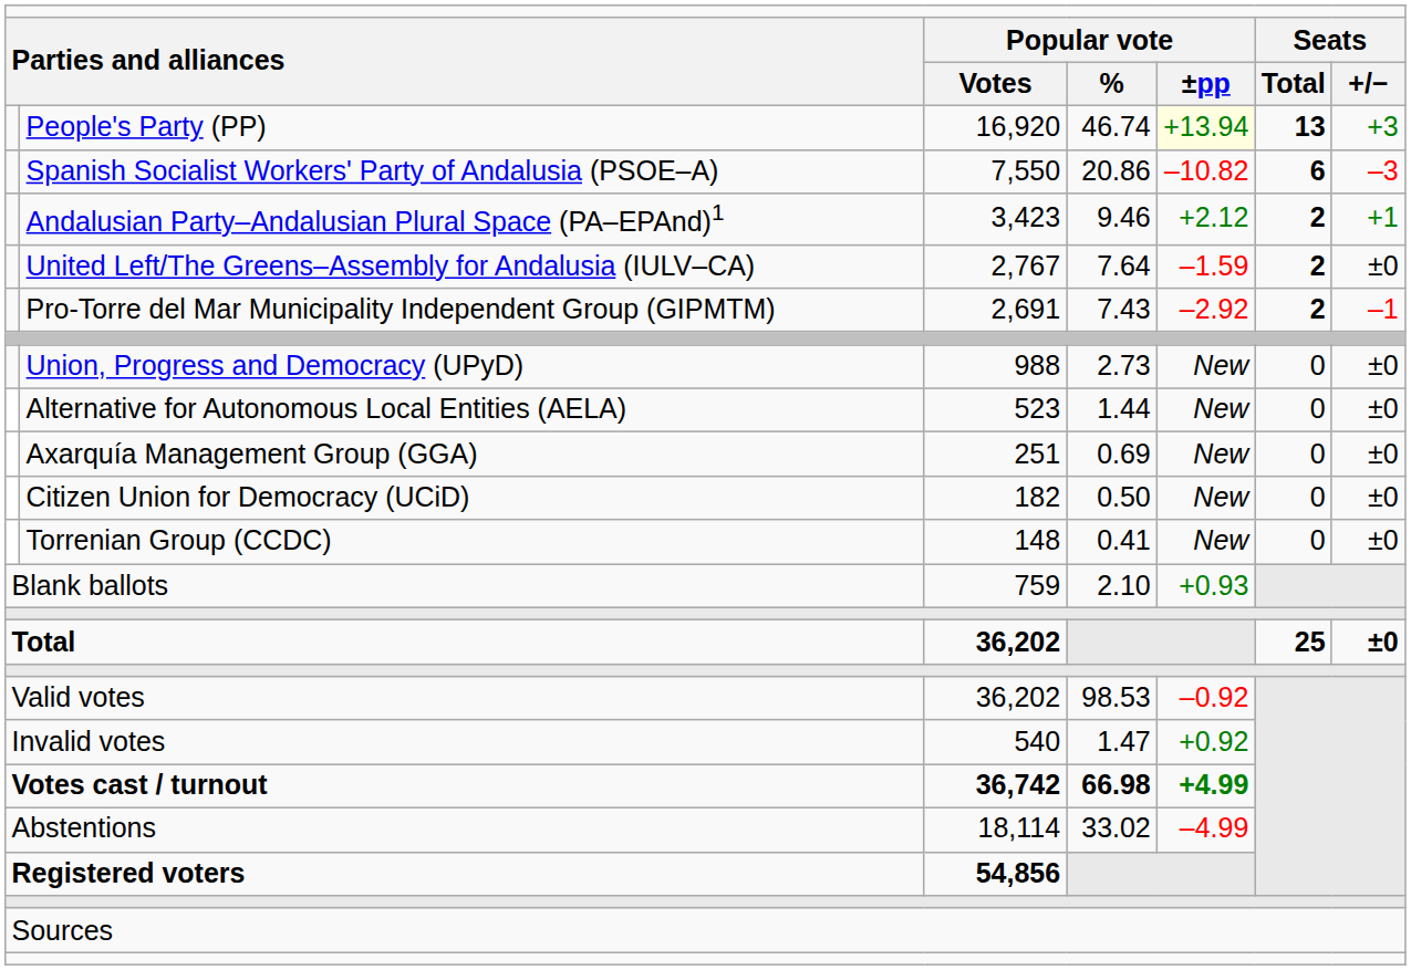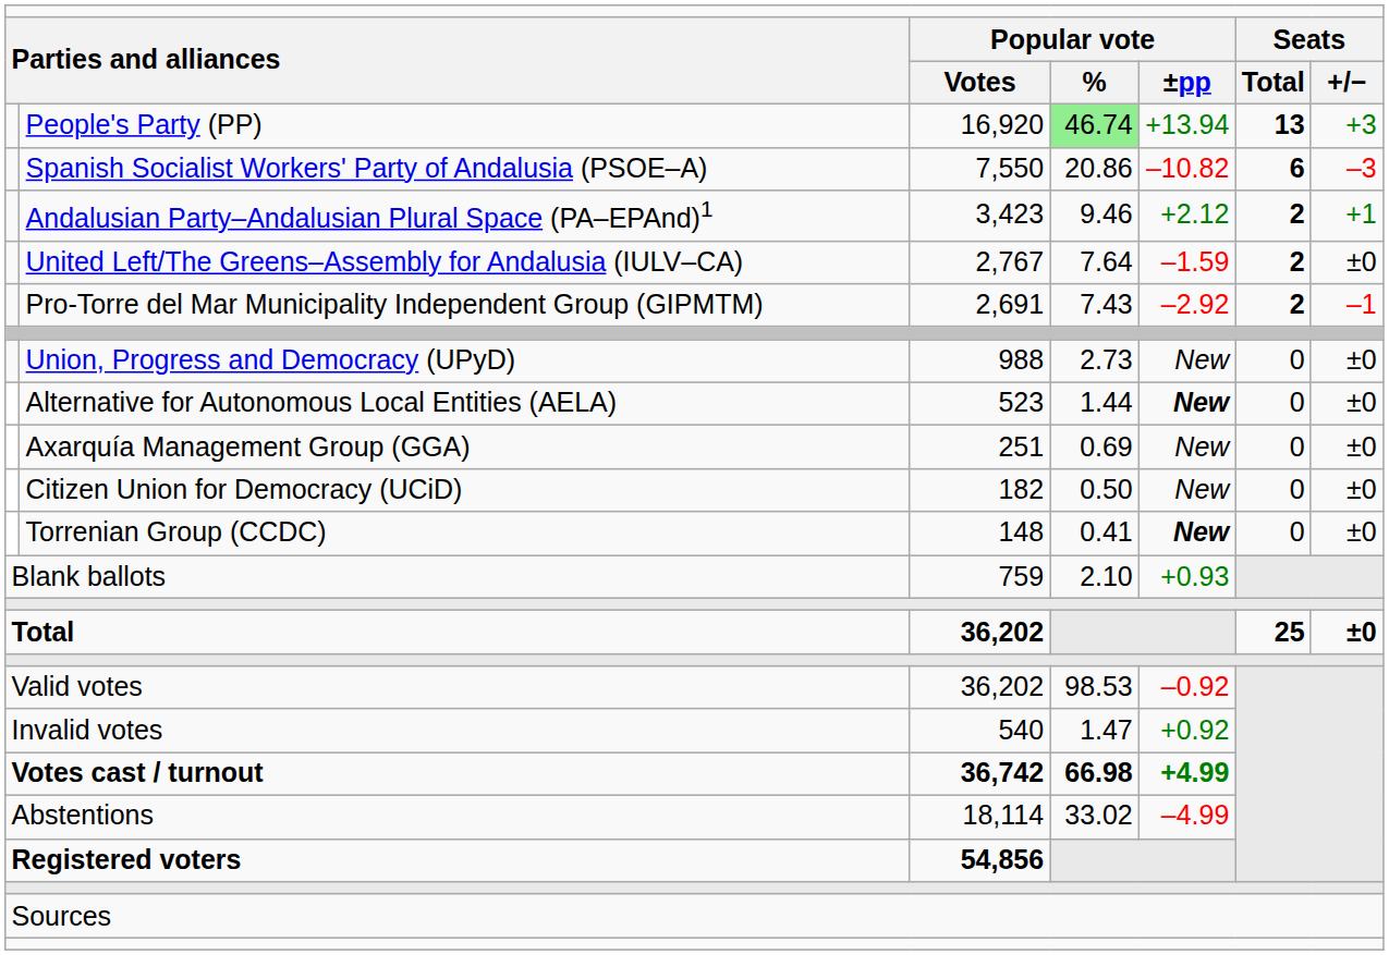People's Party (PP) | column 4: no background -> lightgreen background
People's Party (PP) | column 5: lightyellow background -> no background
Alternative for Autonomous Local Entities (AELA) | column 5: normal -> bold
Torrenian Group (CCDC) | column 5: normal -> bold
